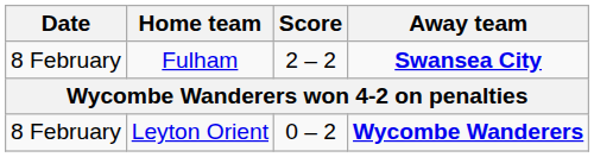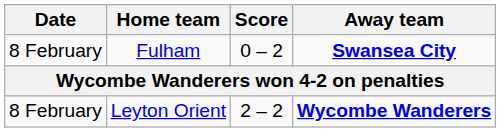Fulham | Score: 2 – 2 -> 0 – 2
Leyton Orient | Score: 0 – 2 -> 2 – 2
